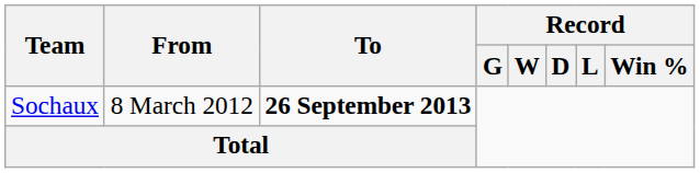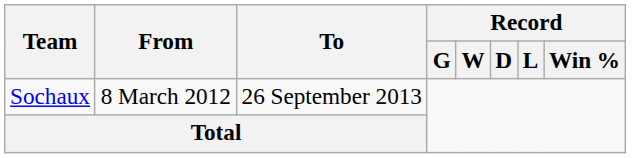Sochaux | To: bold -> normal
